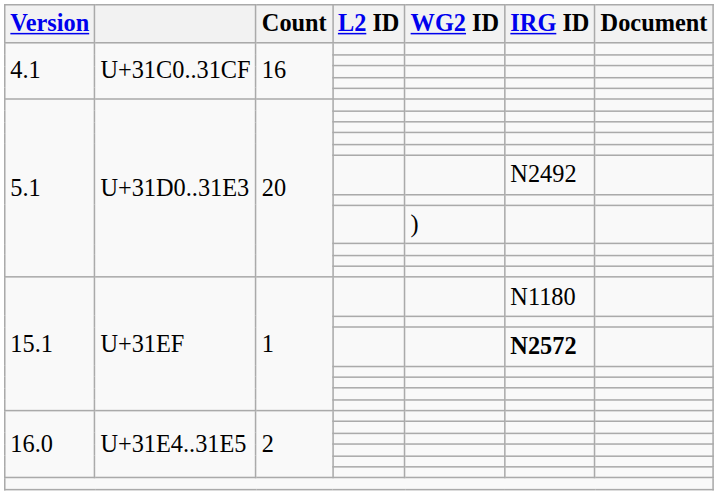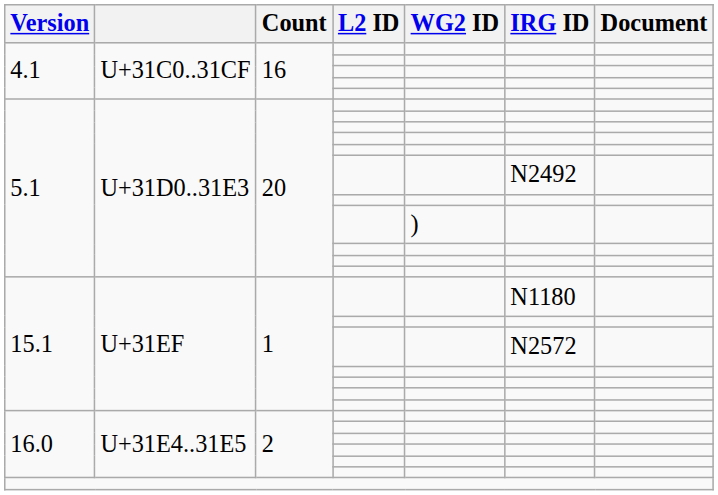row 20 | IRG ID: bold -> normal
